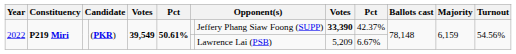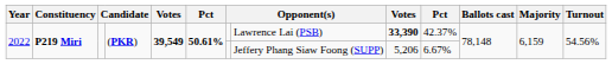row 2 | column 8: Jeffery Phang Siaw Foong (SUPP) -> Lawrence Lai (PSB)
row 3 | column 8: Lawrence Lai (PSB) -> Jeffery Phang Siaw Foong (SUPP)
row 3 | column 9: 5,209 -> 5,206
